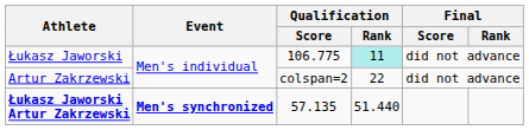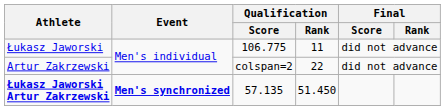Łukasz Jaworski | Qualification / Rank: paleturquoise background -> no background
Łukasz Jaworski Artur Zakrzewski | Qualification / Rank: 51.440 -> 51.450
